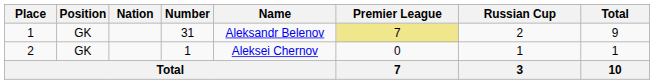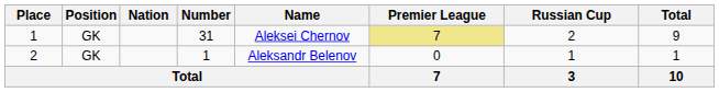row 2 | Name: Aleksandr Belenov -> Aleksei Chernov
row 3 | Name: Aleksei Chernov -> Aleksandr Belenov
